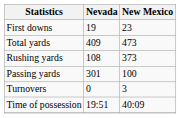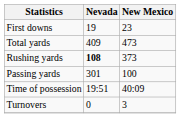Rushing yards | Nevada: normal -> bold
rows swapped: Turnovers <-> Time of possession
